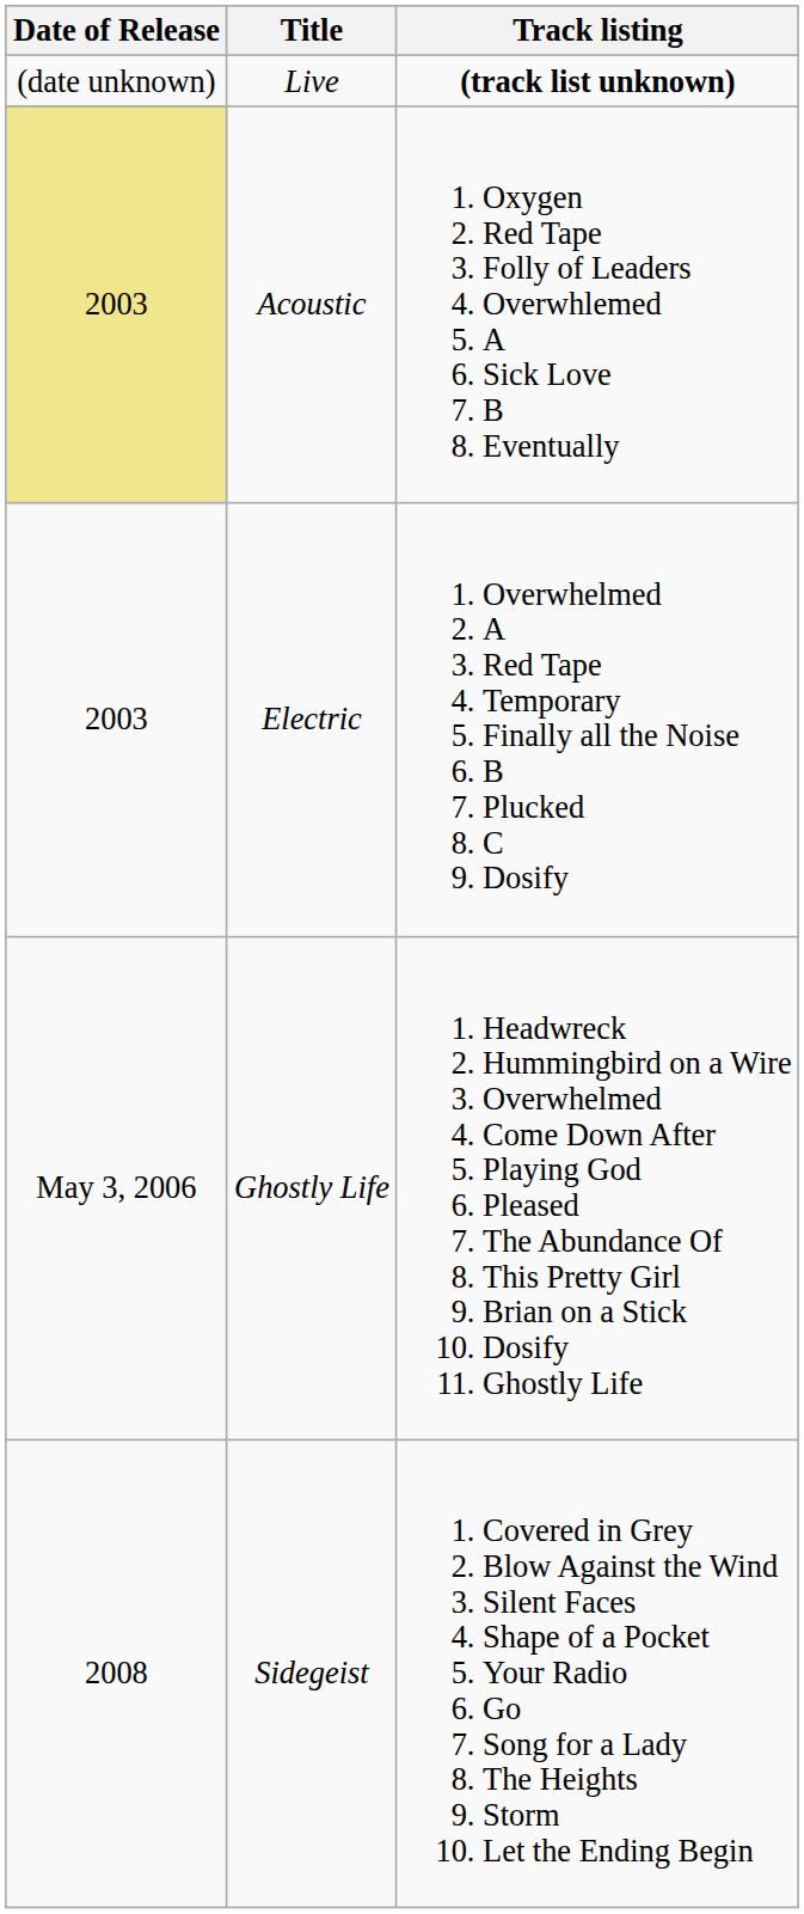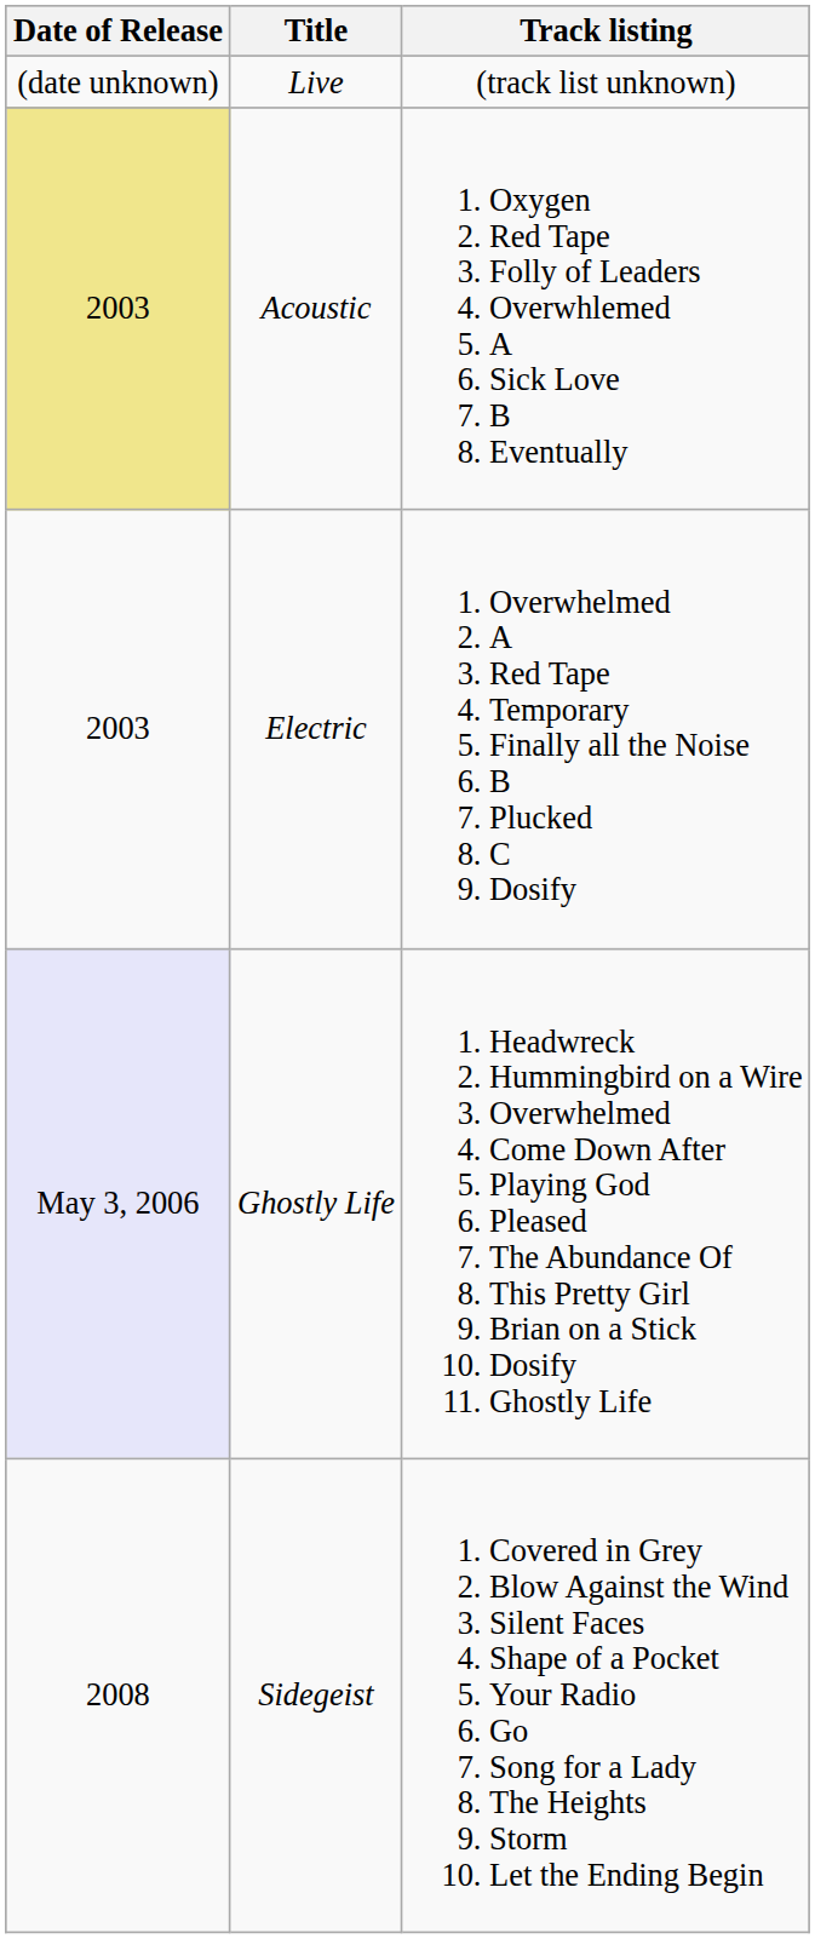Live | Track listing: bold -> normal
Ghostly Life | Date of Release: no background -> lavender background
